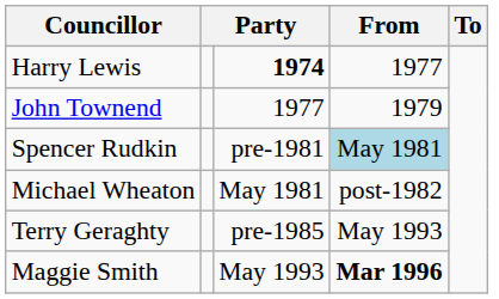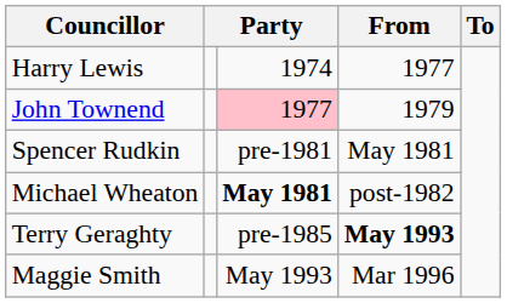Harry Lewis | column 3: bold -> normal
John Townend | column 3: no background -> pink background
Spencer Rudkin | From: lightblue background -> no background
Michael Wheaton | column 3: normal -> bold
Terry Geraghty | From: normal -> bold
Maggie Smith | From: bold -> normal
